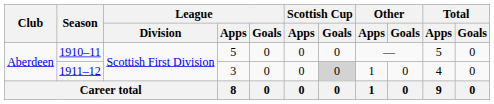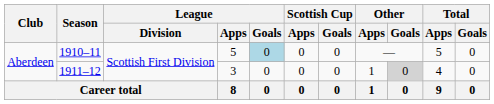1910–11 | League / Goals: no background -> lightblue background
1911–12 | Scottish Cup / Goals: lightgrey background -> no background
1911–12 | Other / Goals: no background -> lightgrey background
